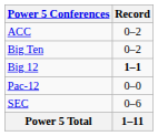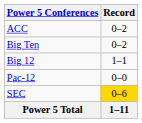Big 12 | Record: bold -> normal
SEC | Record: no background -> gold background
